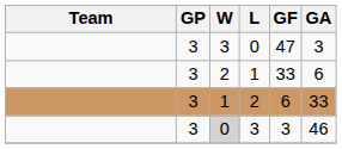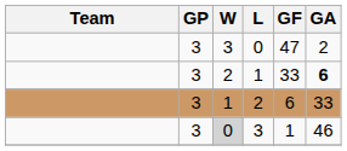row 2 | GA: 3 -> 2
row 3 | GA: normal -> bold
row 5 | GF: 3 -> 1
